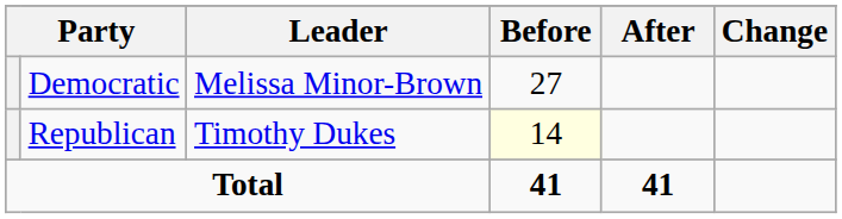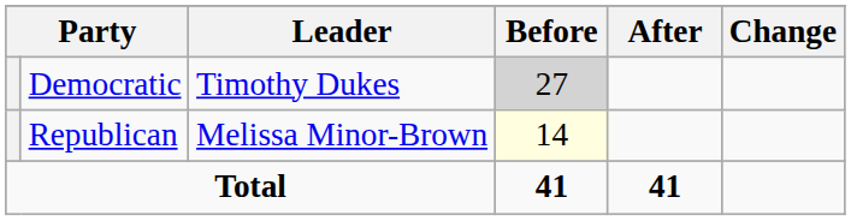Democratic | Leader: Melissa Minor-Brown -> Timothy Dukes
Democratic | Before: no background -> lightgrey background
Republican | Leader: Timothy Dukes -> Melissa Minor-Brown
